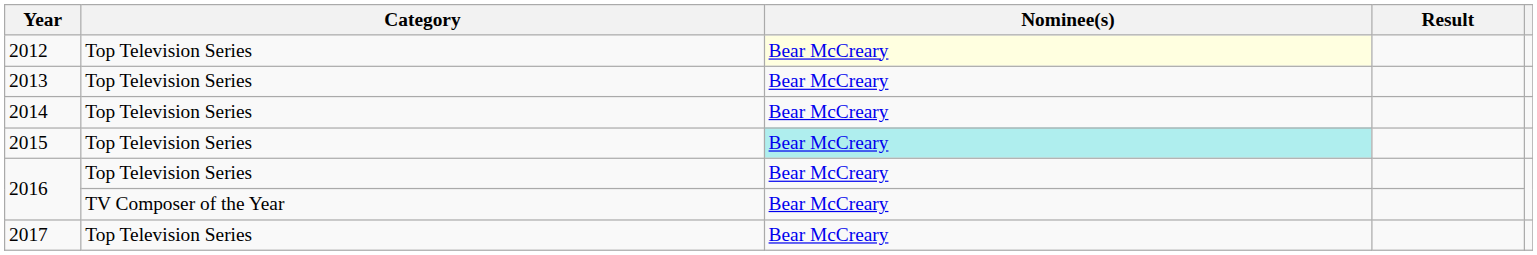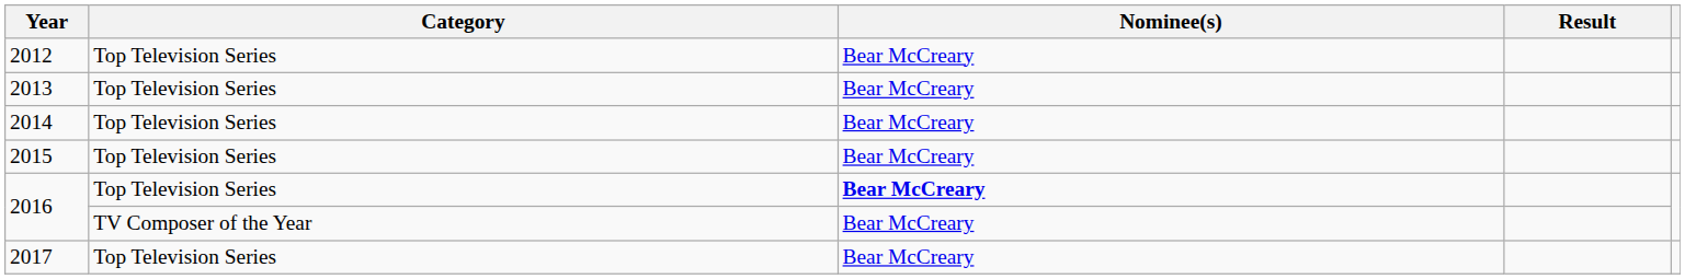2012 | Nominee(s): lightyellow background -> no background
2015 | Nominee(s): paleturquoise background -> no background
2016 / Top Television Series | Nominee(s): normal -> bold
